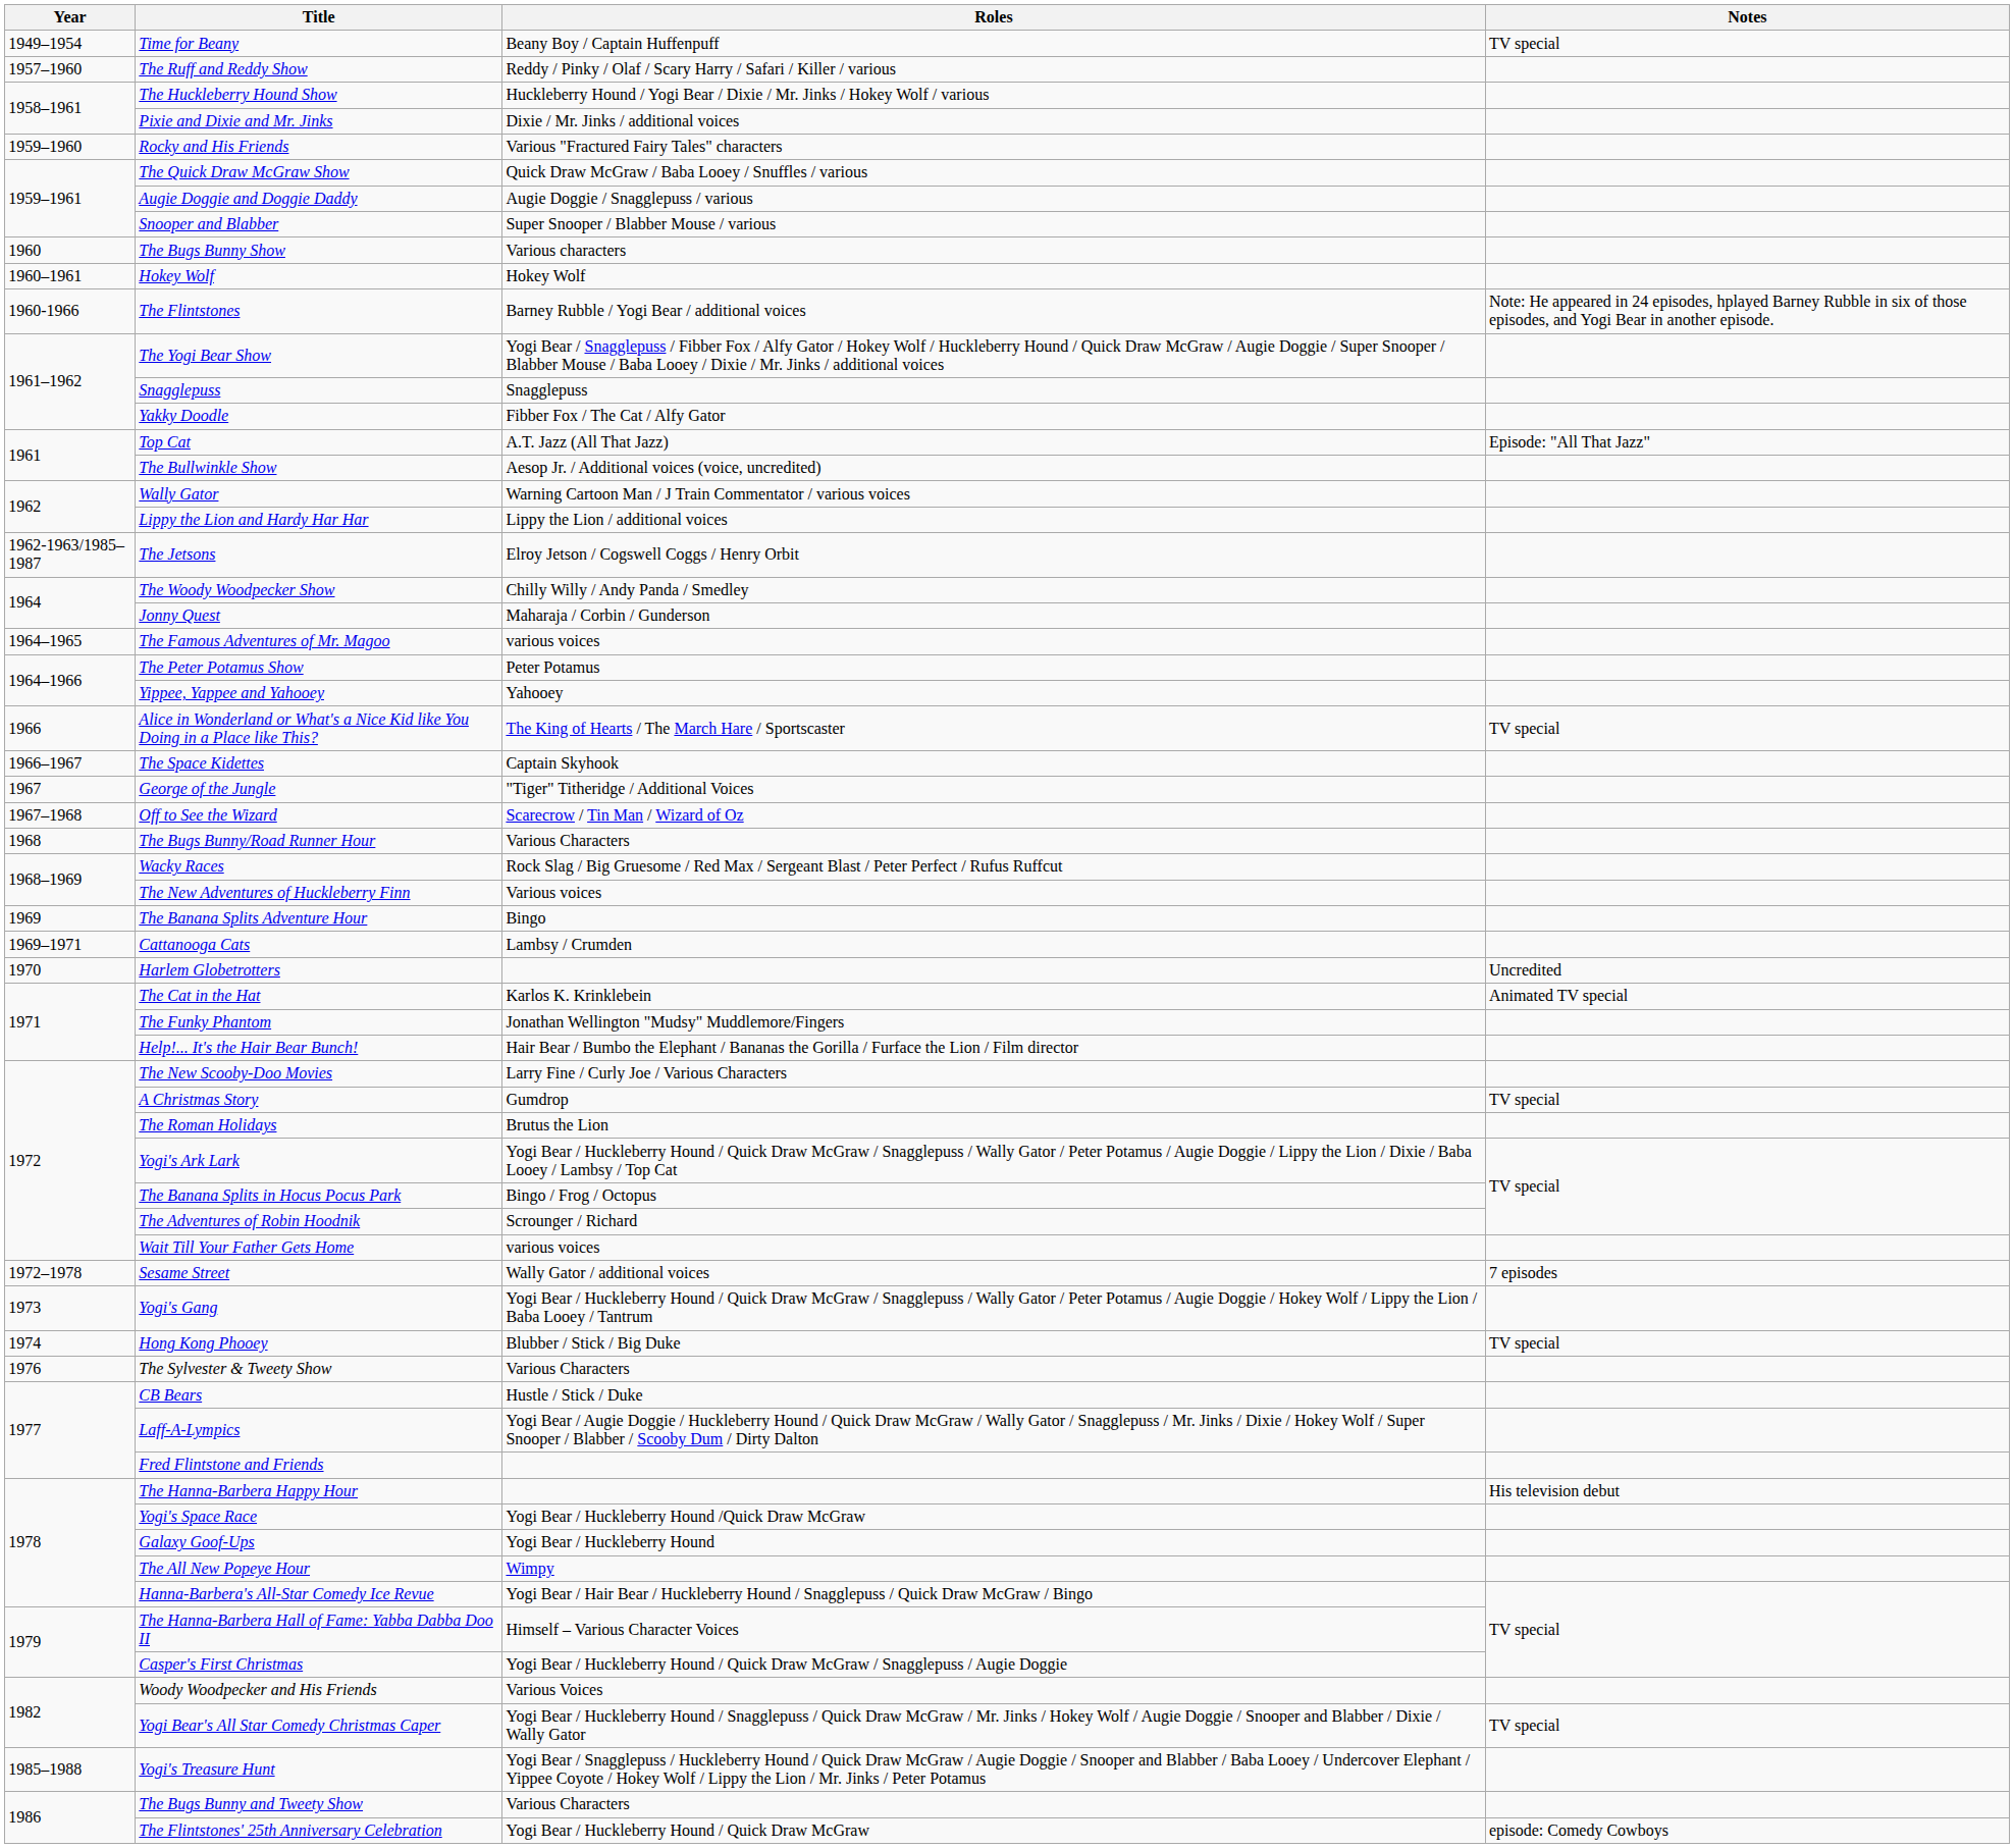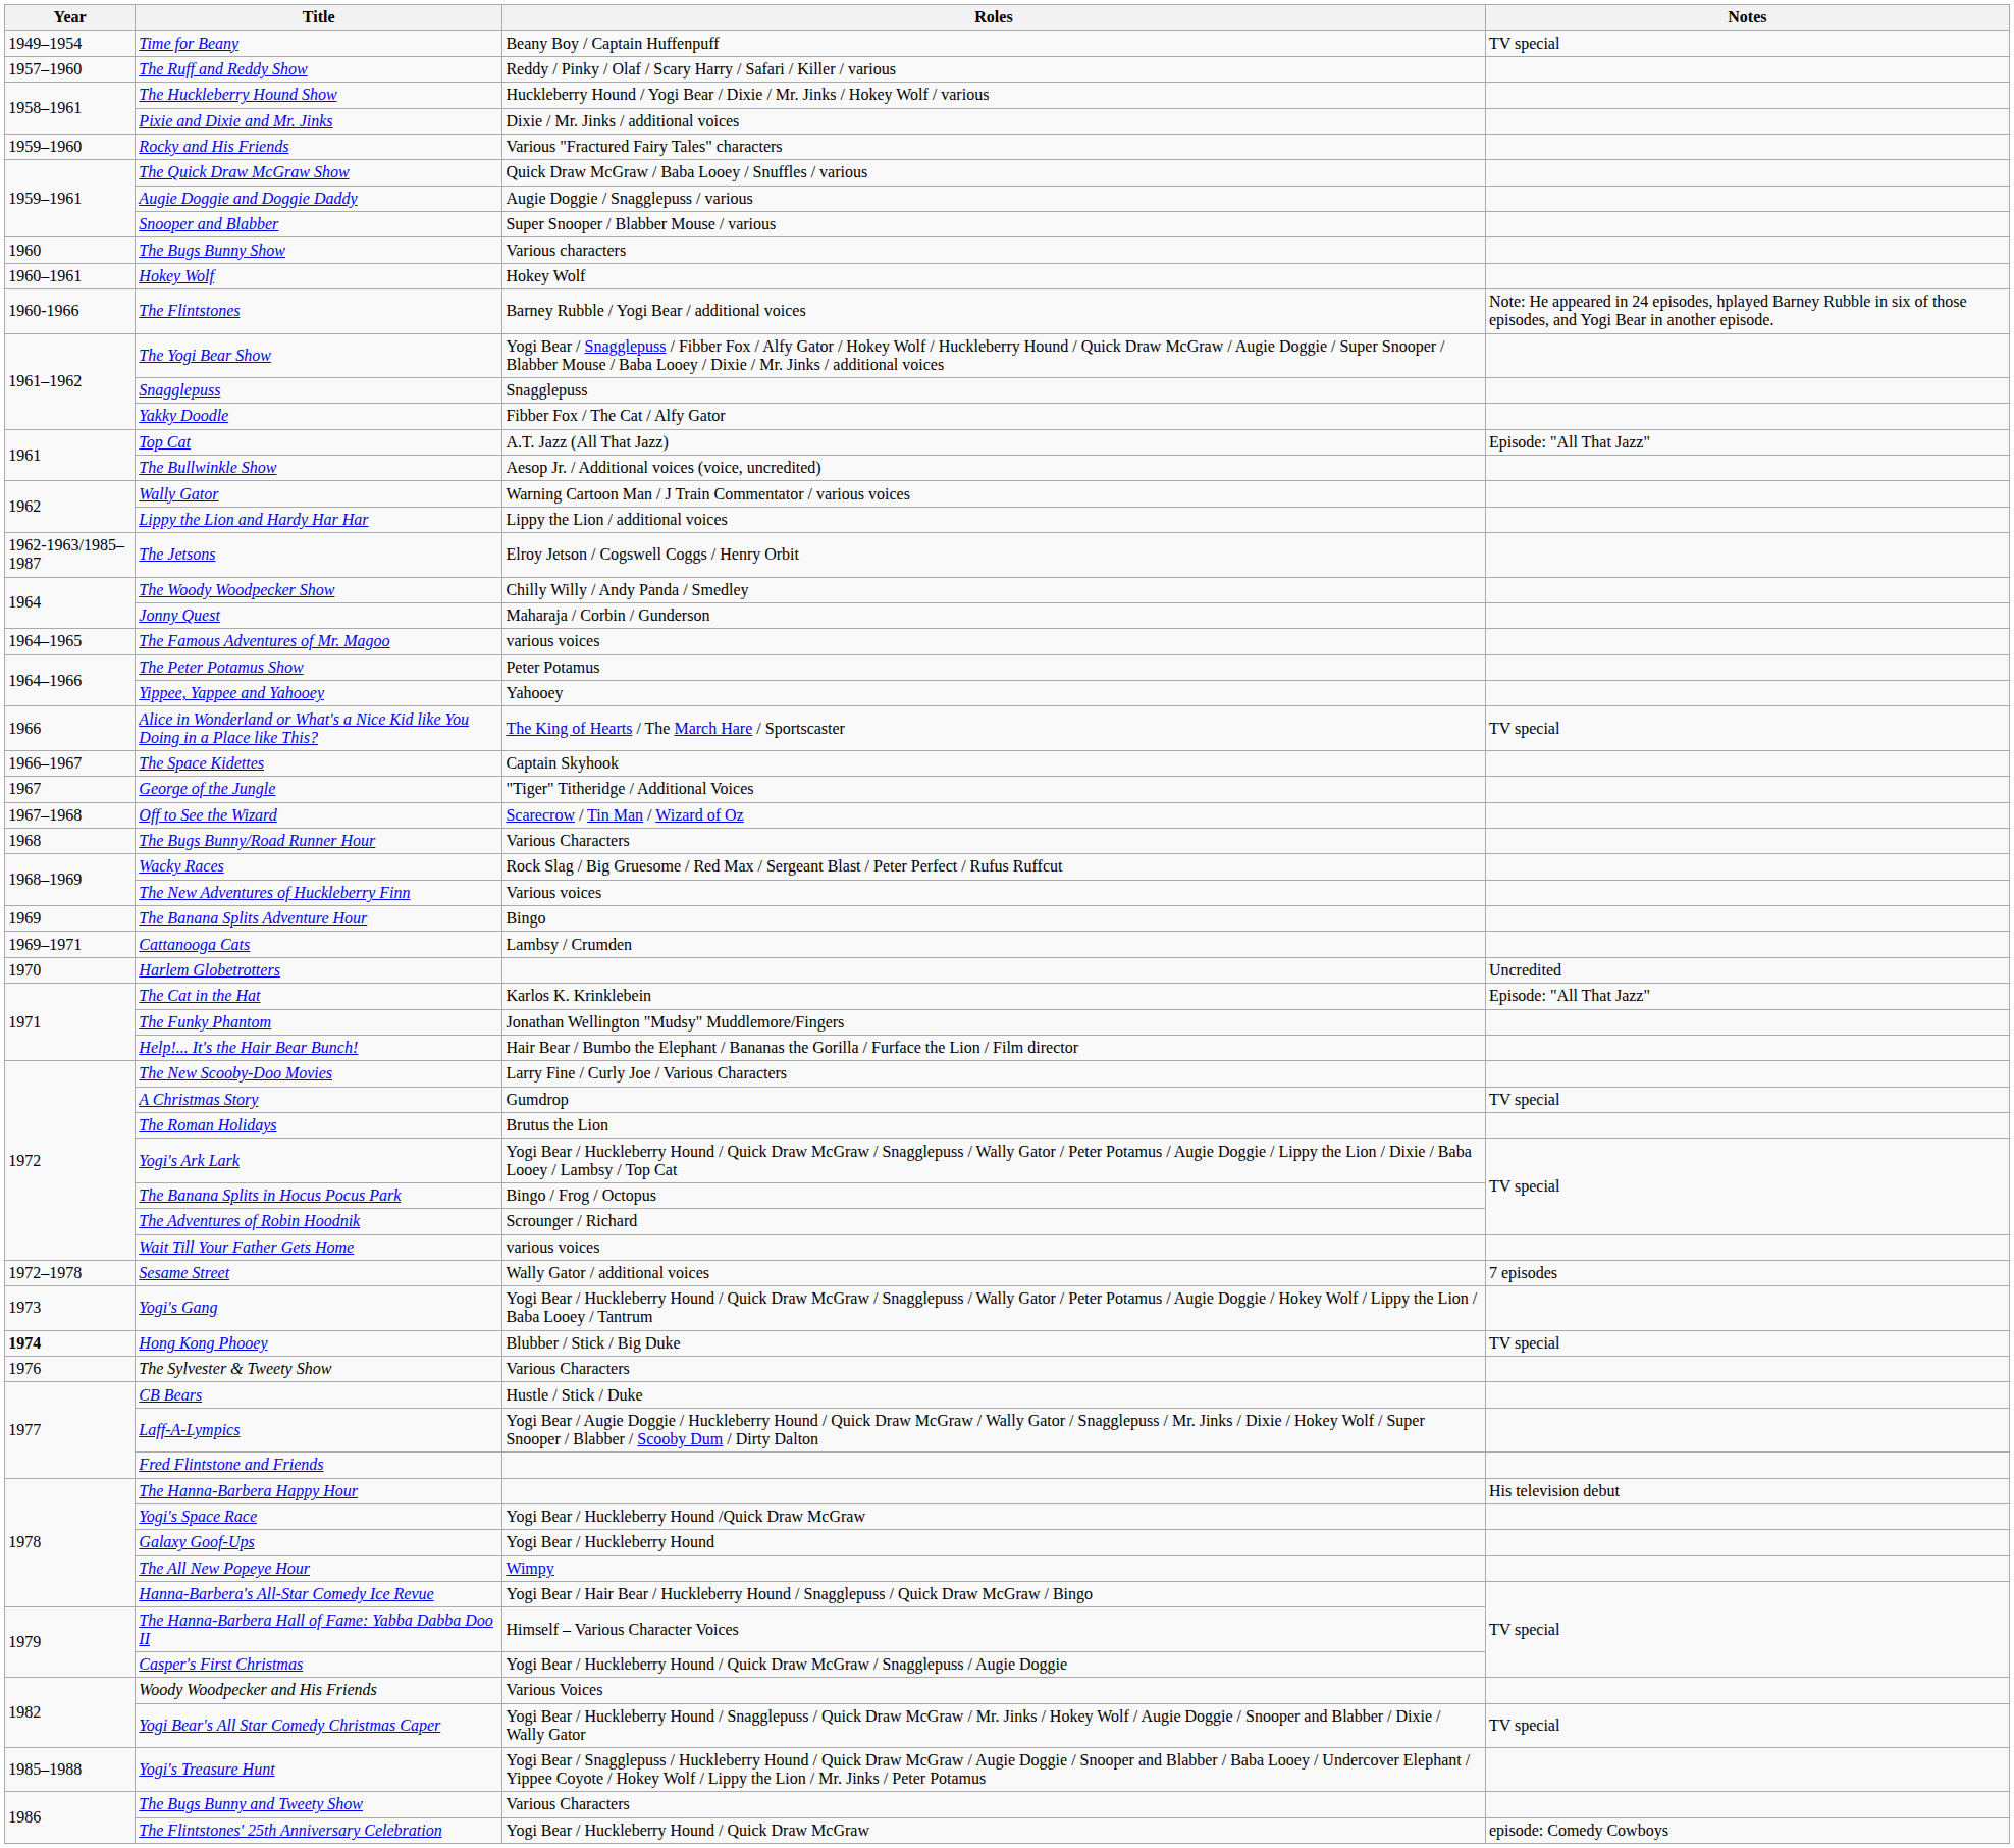The Cat in the Hat | Notes: Animated TV special -> Episode: "All That Jazz"
Hong Kong Phooey | Year: normal -> bold
